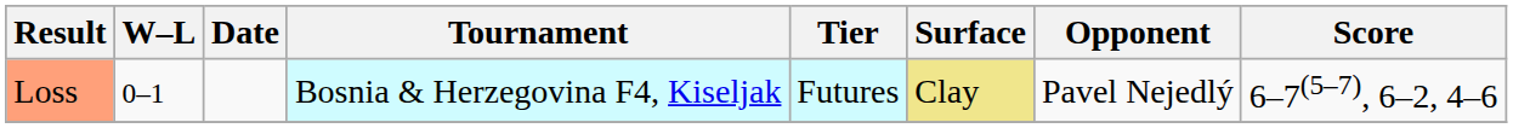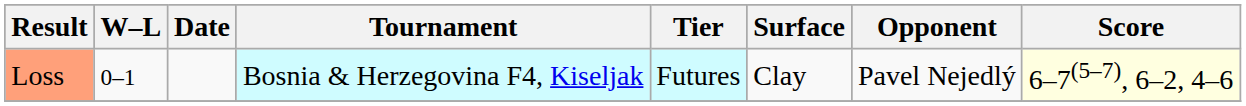Loss | Surface: khaki background -> no background
Loss | Score: no background -> lightyellow background
